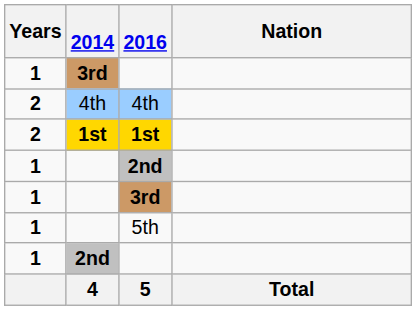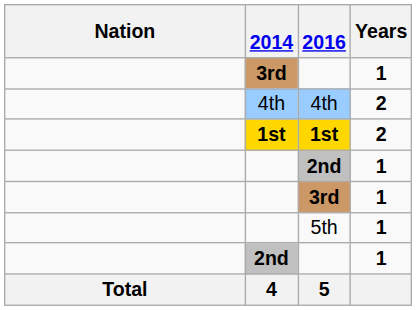columns swapped: Nation <-> Years
